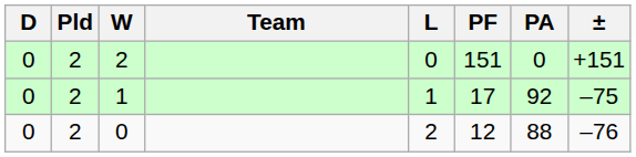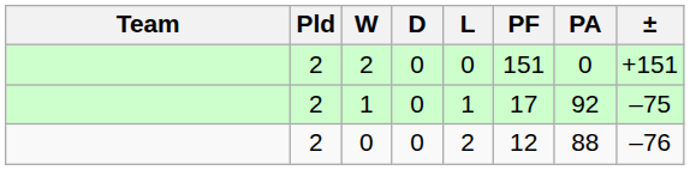columns swapped: Team <-> D
